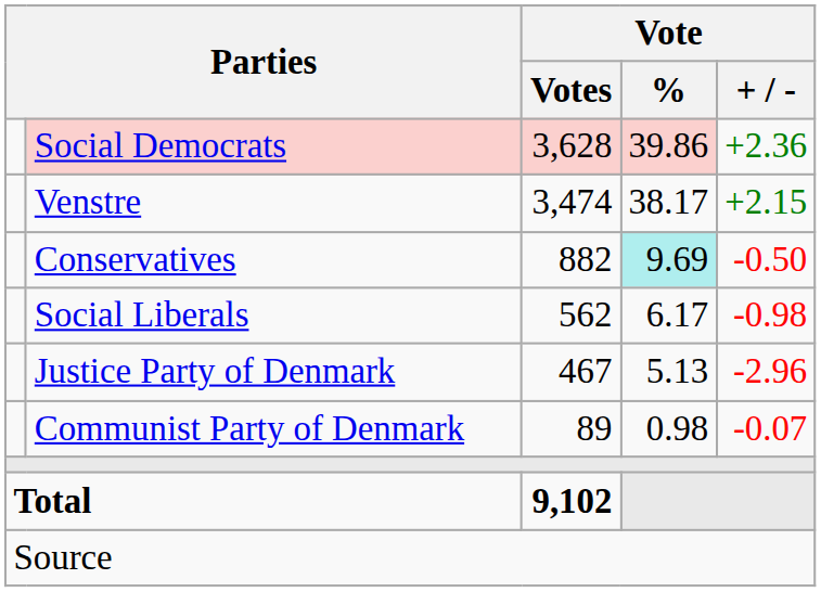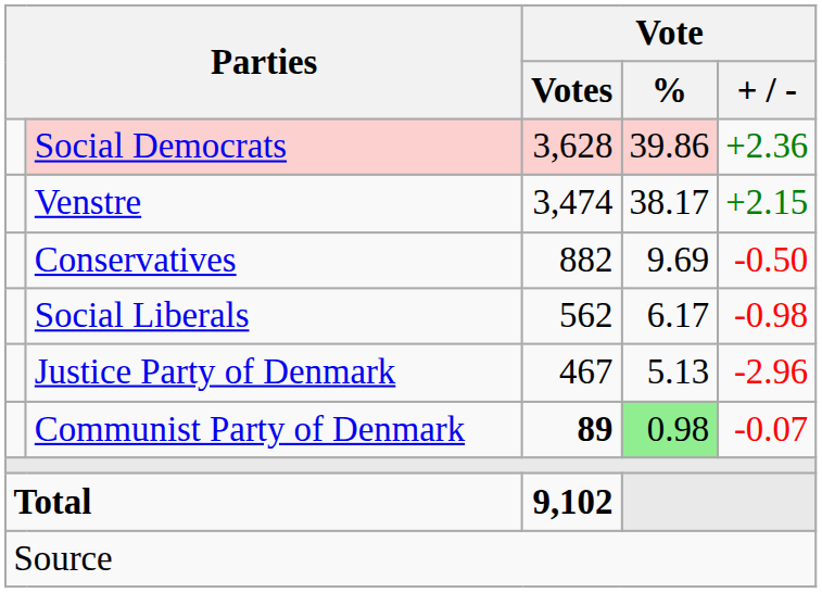Conservatives | Vote / %: paleturquoise background -> no background
Communist Party of Denmark | Vote / Votes: normal -> bold
Communist Party of Denmark | Vote / %: no background -> lightgreen background
